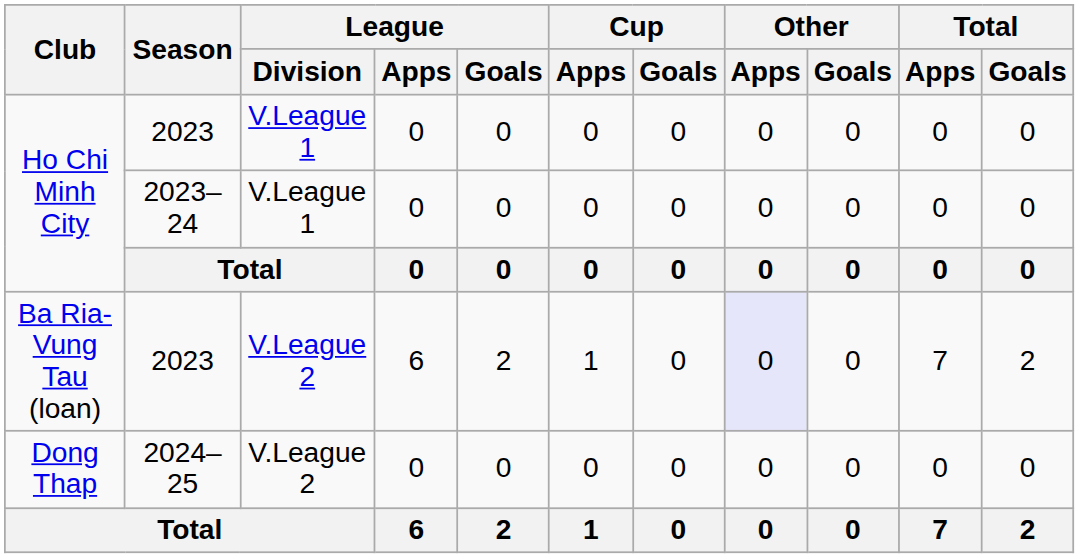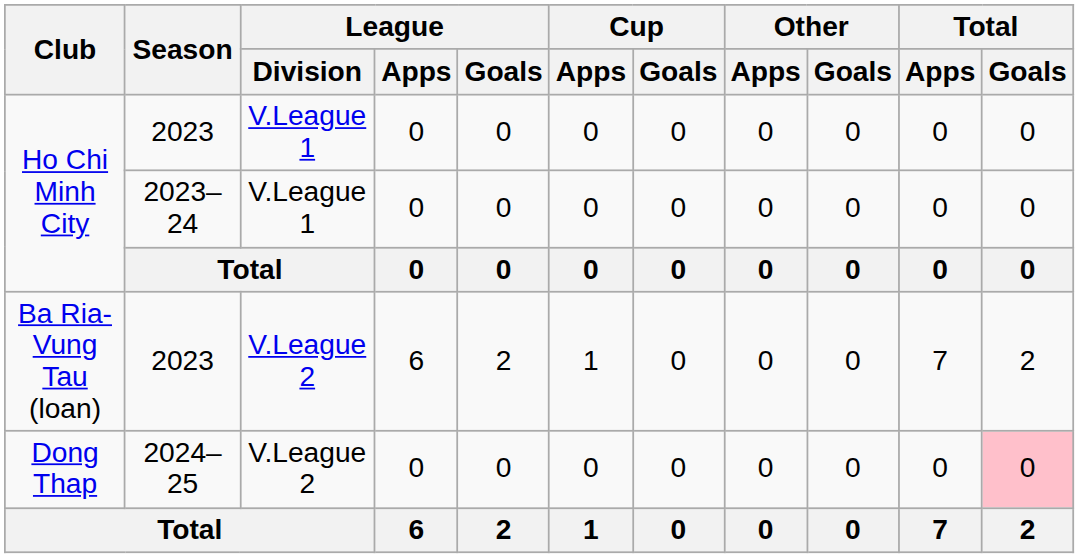Ba Ria-Vung Tau (loan) | Other / Apps: lavender background -> no background
Dong Thap | Total / Goals: no background -> pink background
